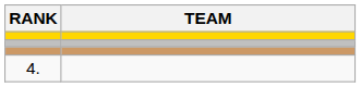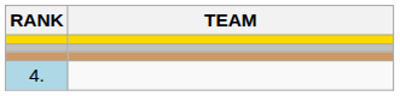row 5 | RANK: no background -> lightblue background
